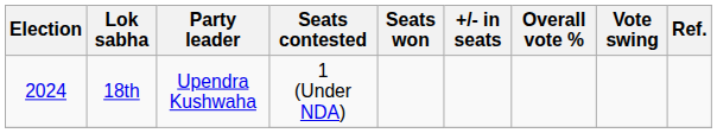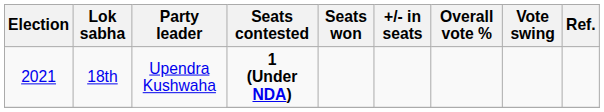18th | Election: 2024 -> 2021
18th | Seats contested: normal -> bold
